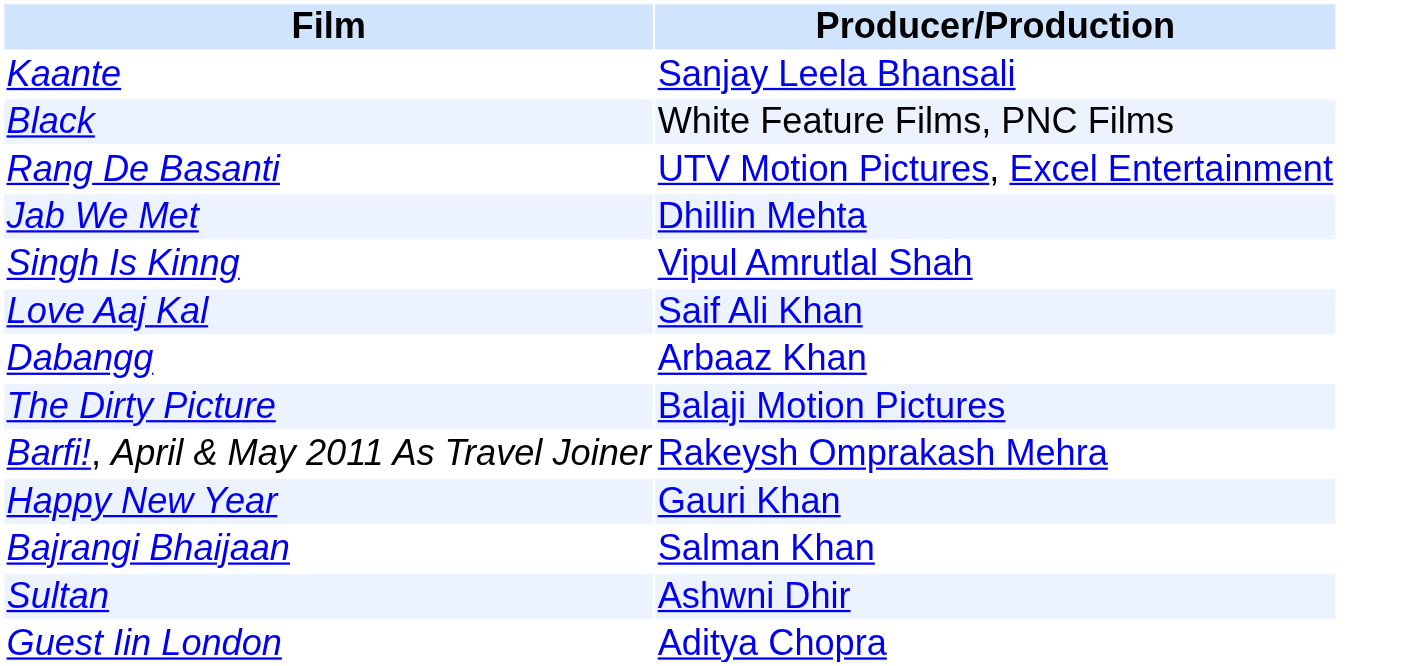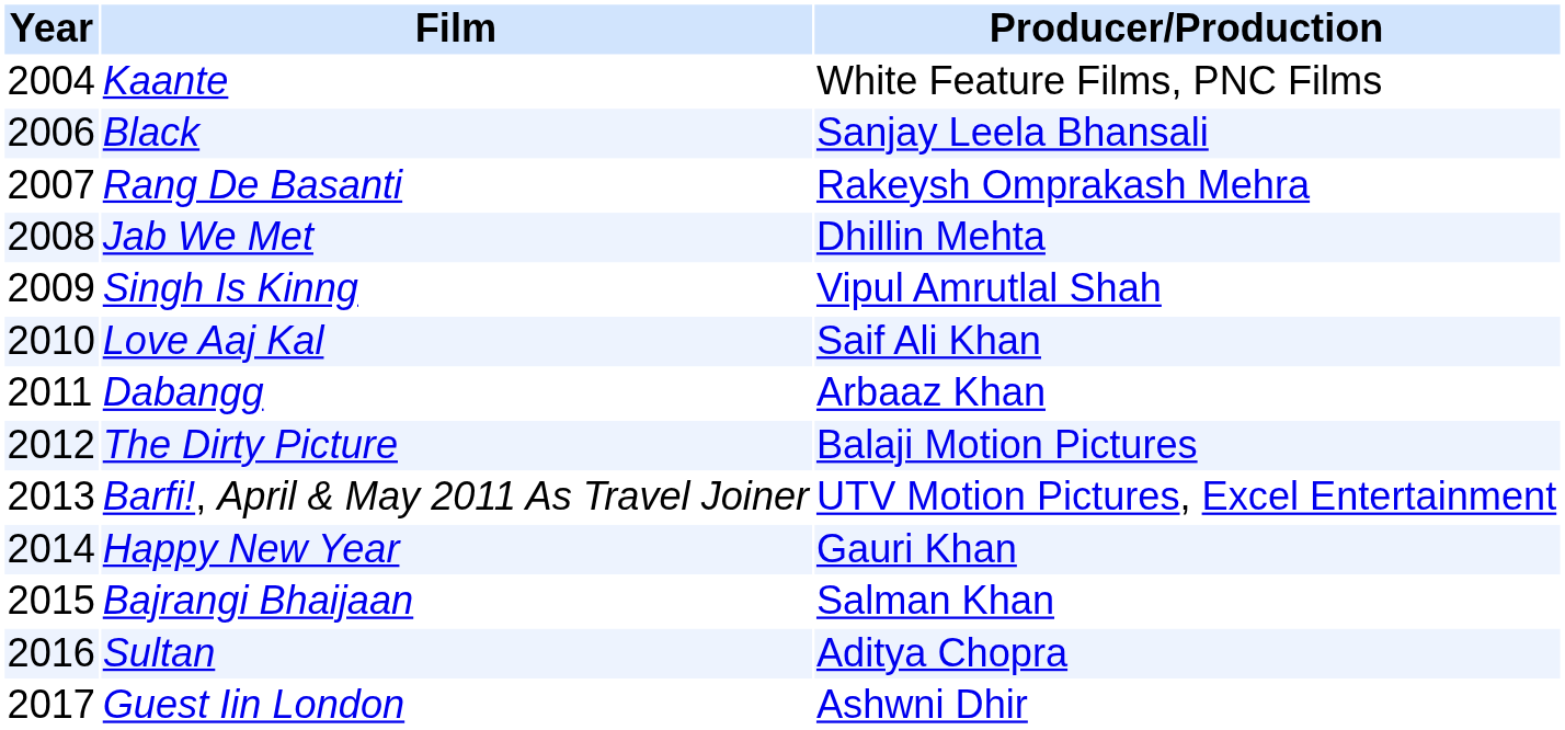+ column: Year | 2004 | 2006 | 2007 | 2008 | 2009 | 2010 | 2011 | 2012 | 2013 | 2014 | 2015 | 2016 | 2017
Kaante | Producer/Production: Sanjay Leela Bhansali -> White Feature Films, PNC Films
Black | Producer/Production: White Feature Films, PNC Films -> Sanjay Leela Bhansali
Rang De Basanti | Producer/Production: UTV Motion Pictures, Excel Entertainment -> Rakeysh Omprakash Mehra
Barfi!, April & May 2011 As Travel Joiner | Producer/Production: Rakeysh Omprakash Mehra -> UTV Motion Pictures, Excel Entertainment
Sultan | Producer/Production: Ashwni Dhir -> Aditya Chopra
Guest Iin London | Producer/Production: Aditya Chopra -> Ashwni Dhir
